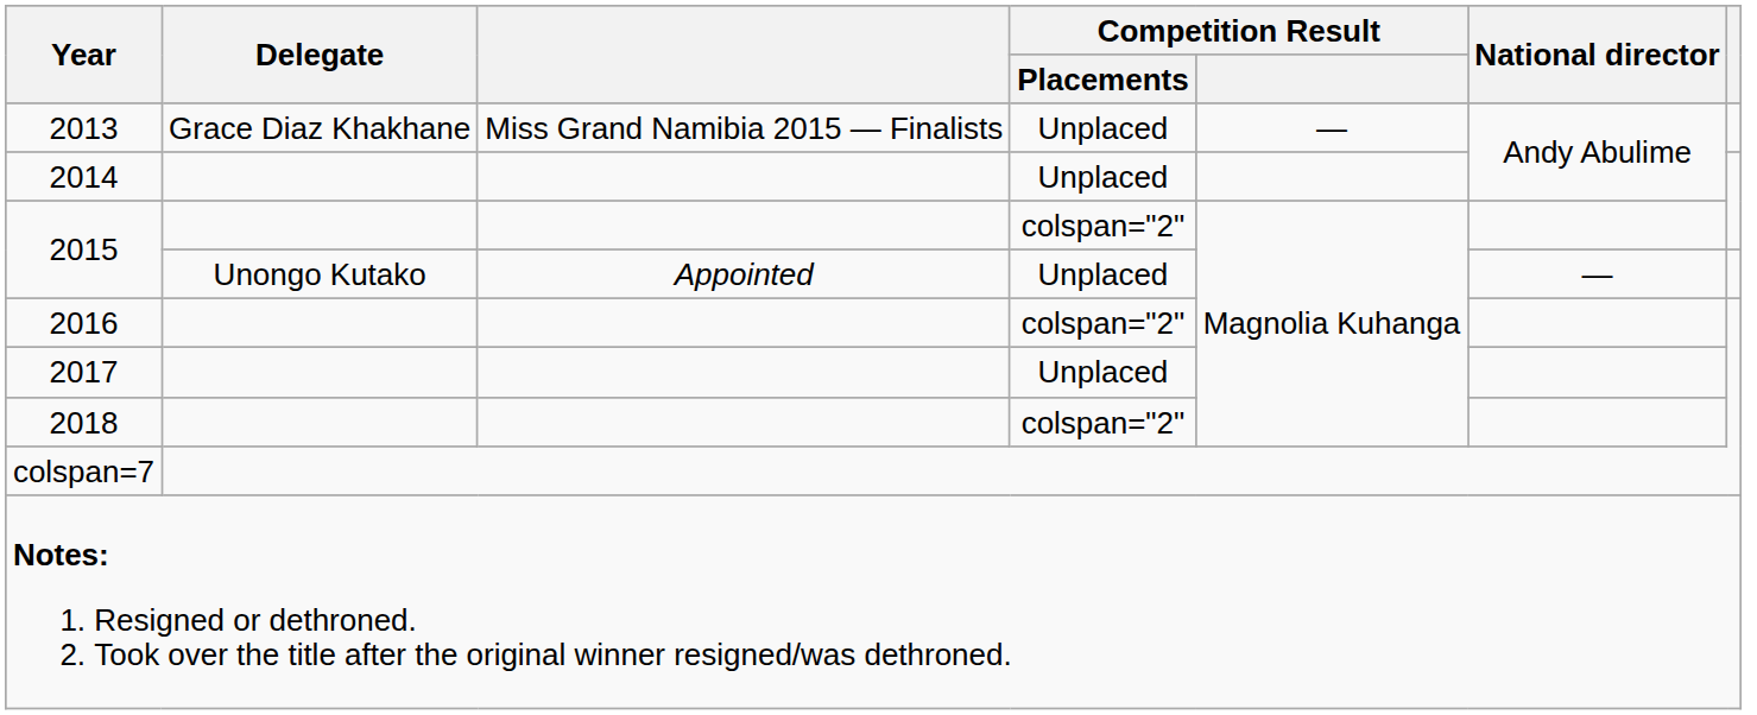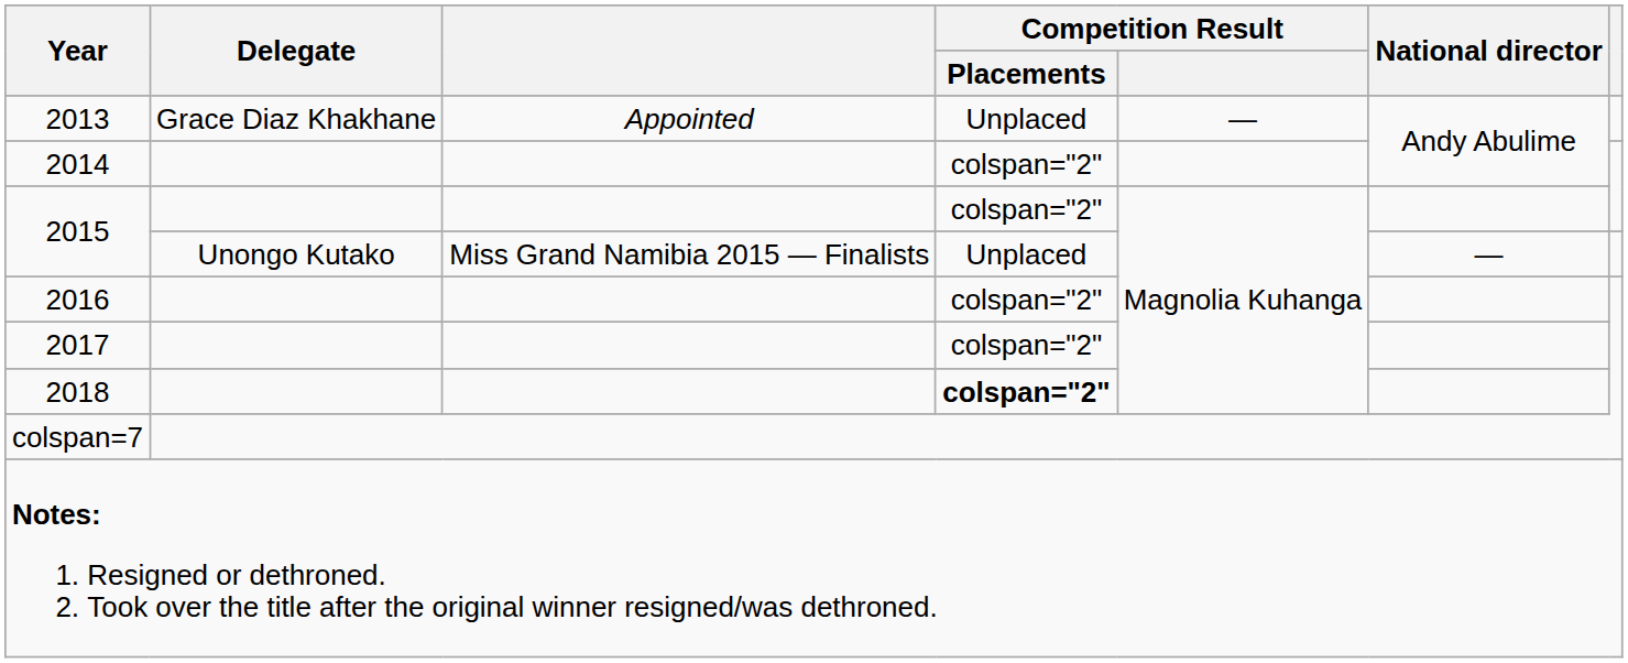2013 | column 3: Miss Grand Namibia 2015 — Finalists -> Appointed
2014 | Competition Result / Placements: Unplaced -> colspan="2"
2015 / Unongo Kutako | column 3: Appointed -> Miss Grand Namibia 2015 — Finalists
2017 | Competition Result / Placements: Unplaced -> colspan="2"
2018 | Competition Result / Placements: normal -> bold
